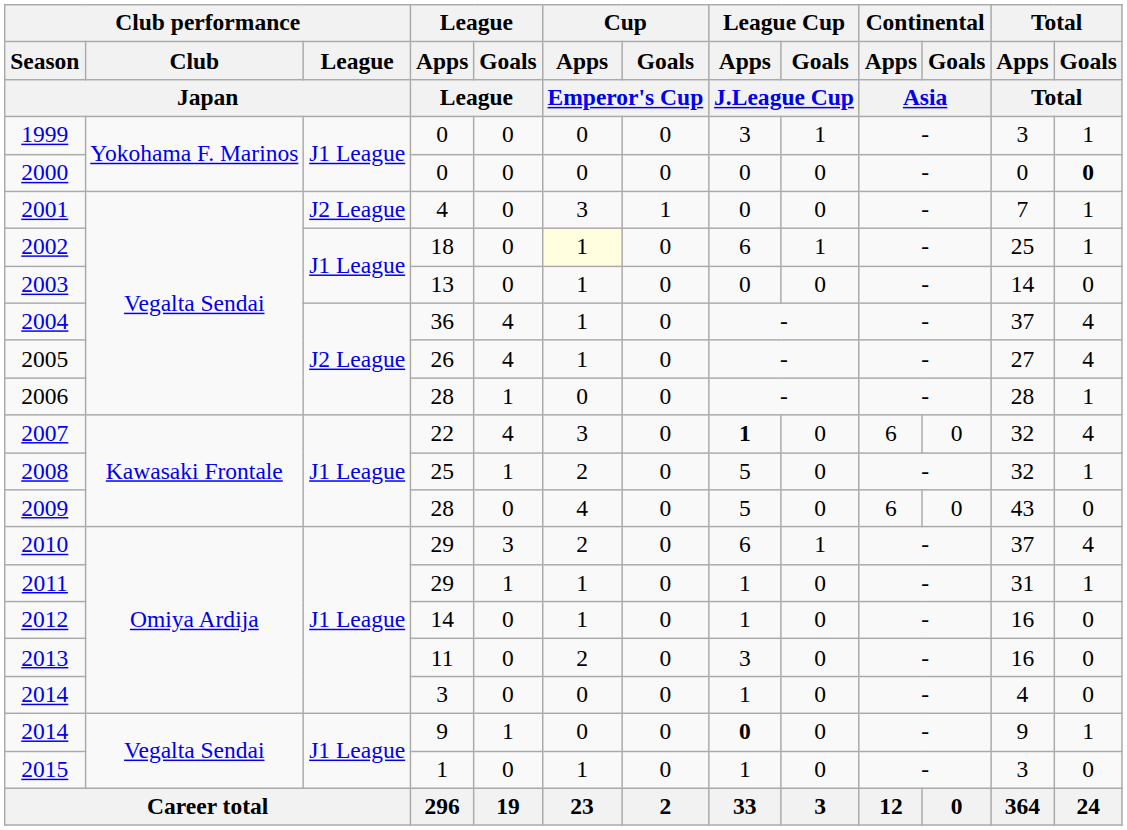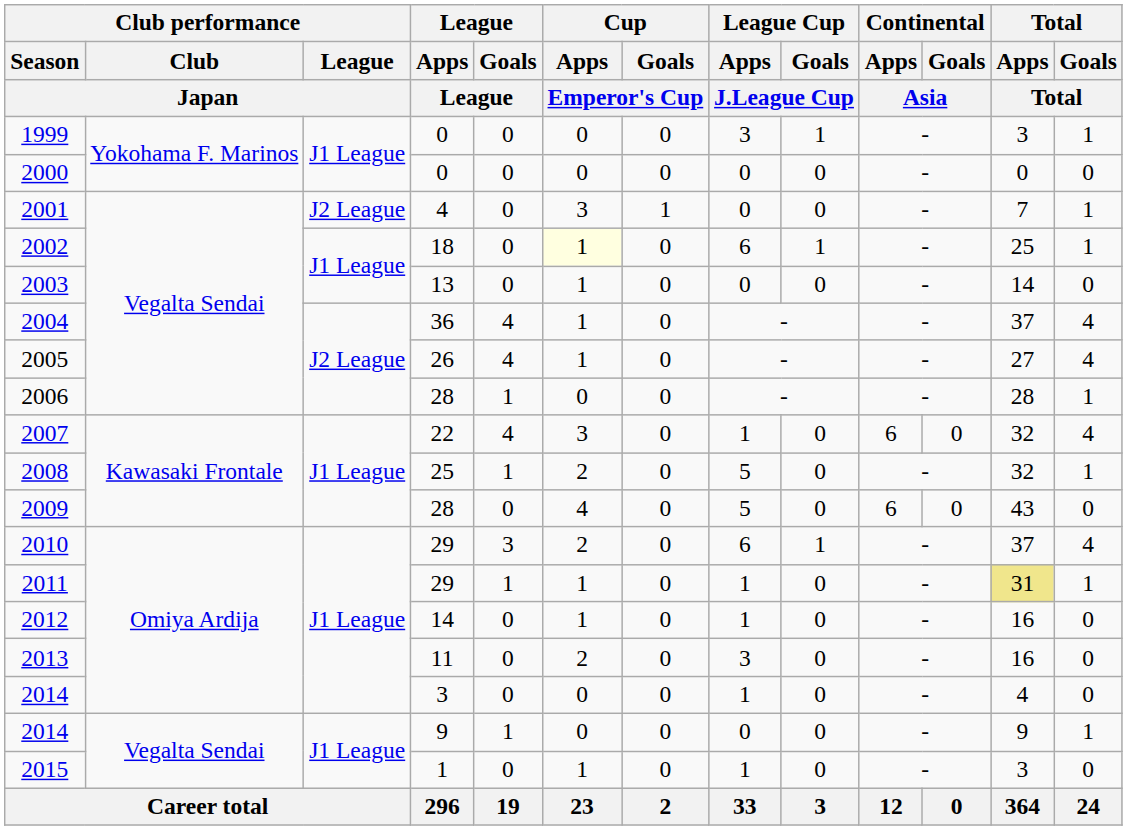2000 | Total / Goals / Total: bold -> normal
2007 | League Cup / Apps / J.League Cup: bold -> normal
2011 | Total / Apps / Total: no background -> khaki background
2014 / 9 | League Cup / Apps / J.League Cup: bold -> normal
